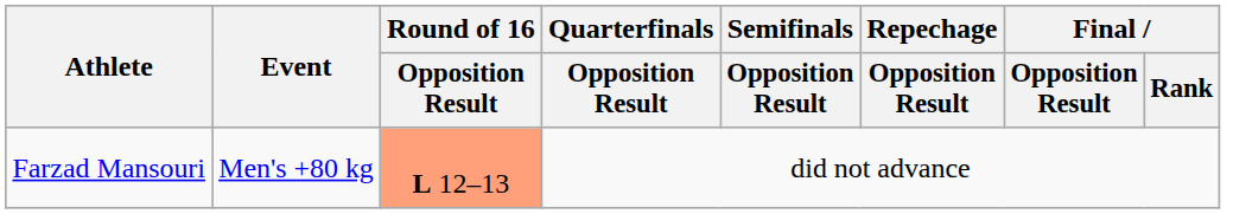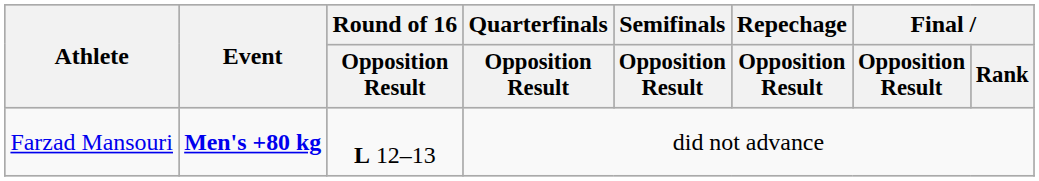Farzad Mansouri | Event: normal -> bold
Farzad Mansouri | Round of 16 / Opposition Result: lightsalmon background -> no background
